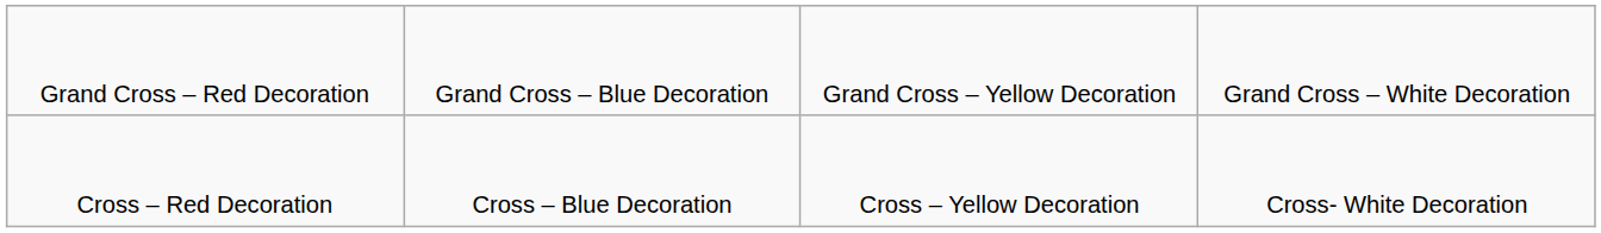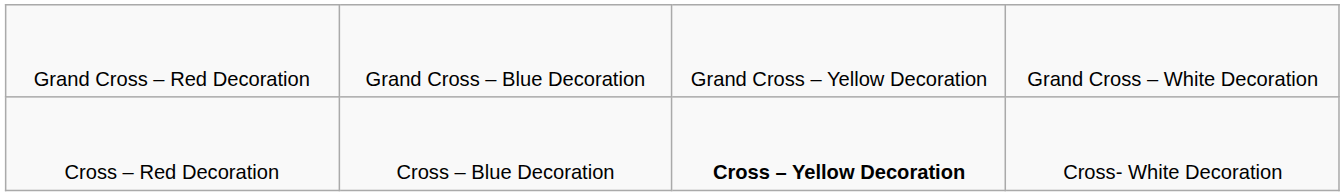Cross – Red Decoration | column 3: normal -> bold
